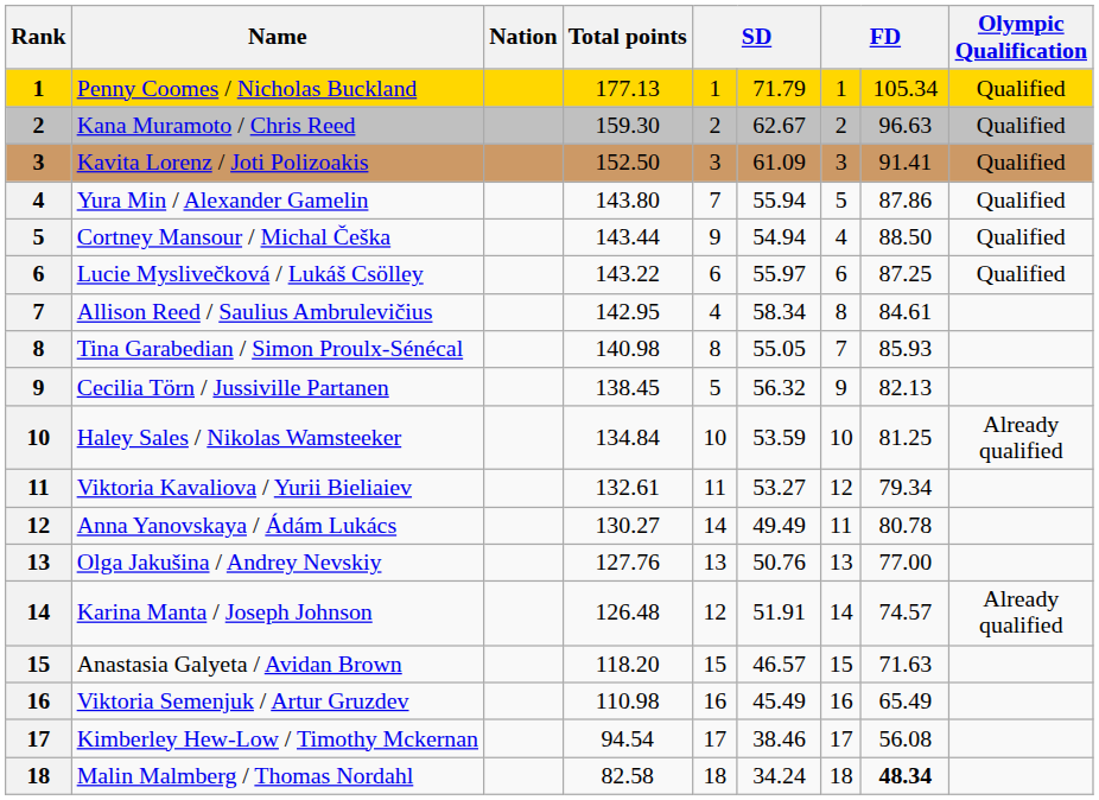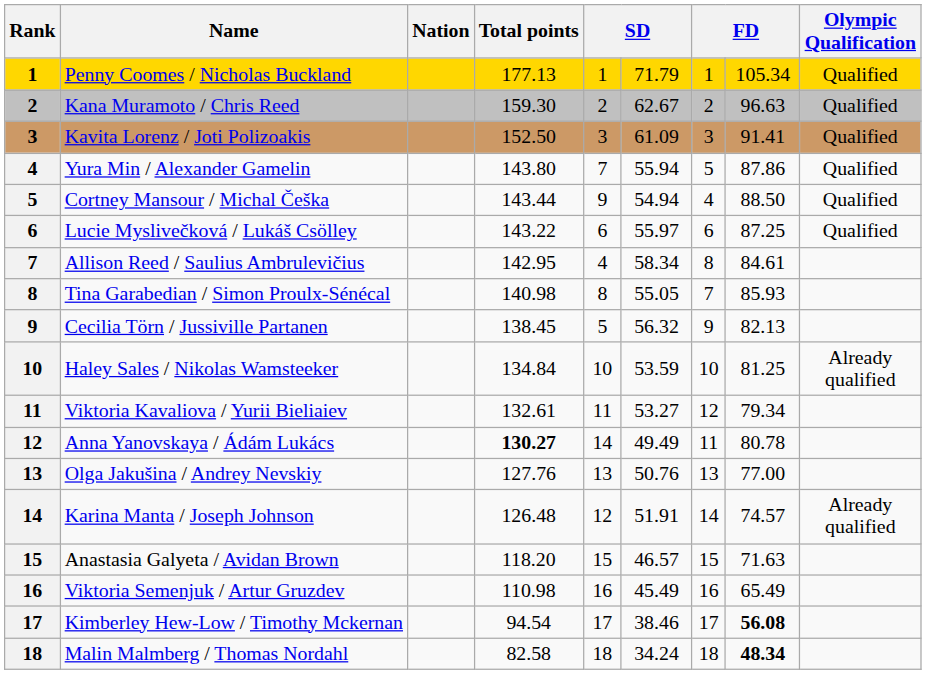Anna Yanovskaya / Ádám Lukács | Total points: normal -> bold
Kimberley Hew-Low / Timothy Mckernan | column 8: normal -> bold
